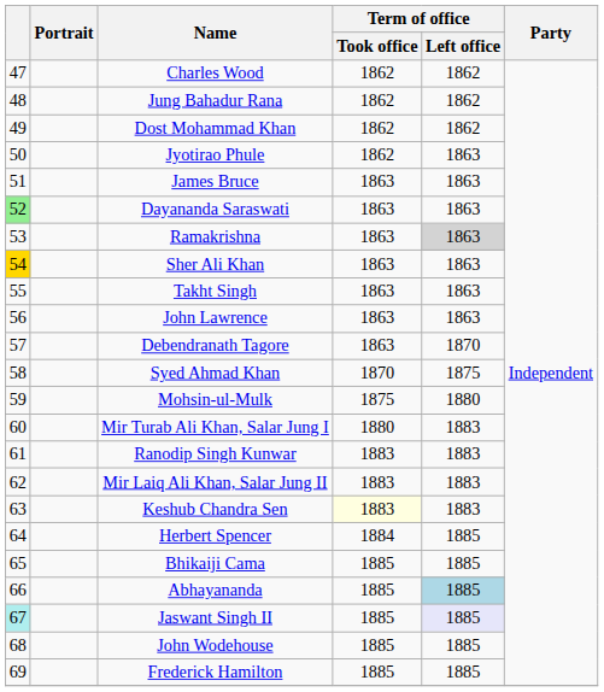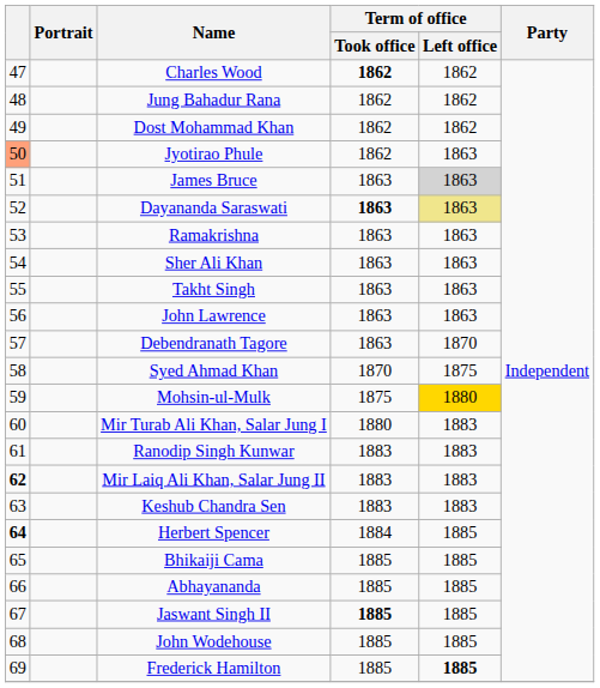Charles Wood | Term of office / Took office: normal -> bold
Jyotirao Phule | column 1: no background -> lightsalmon background
James Bruce | Term of office / Left office: no background -> lightgrey background
Dayananda Saraswati | column 1: lightgreen background -> no background
Dayananda Saraswati | Term of office / Took office: normal -> bold
Dayananda Saraswati | Term of office / Left office: no background -> khaki background
Ramakrishna | Term of office / Left office: lightgrey background -> no background
Sher Ali Khan | column 1: gold background -> no background
Mohsin-ul-Mulk | Term of office / Left office: no background -> gold background
Mir Laiq Ali Khan, Salar Jung II | column 1: normal -> bold
Keshub Chandra Sen | Term of office / Took office: lightyellow background -> no background
Herbert Spencer | column 1: normal -> bold
Abhayananda | Term of office / Left office: lightblue background -> no background
Jaswant Singh II | column 1: paleturquoise background -> no background
Jaswant Singh II | Term of office / Took office: normal -> bold
Jaswant Singh II | Term of office / Left office: lavender background -> no background
Frederick Hamilton | Term of office / Left office: normal -> bold
